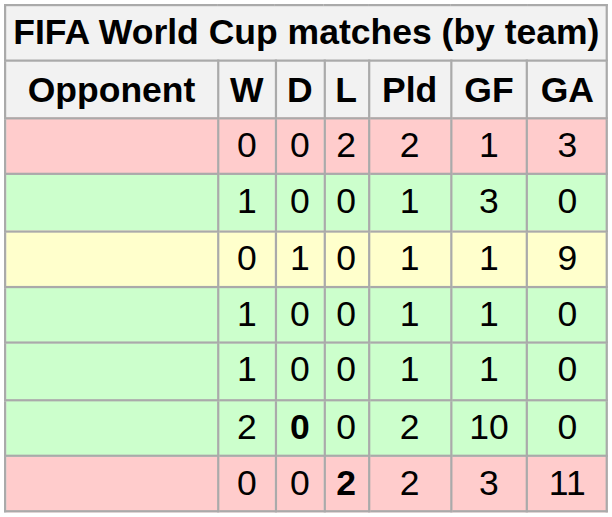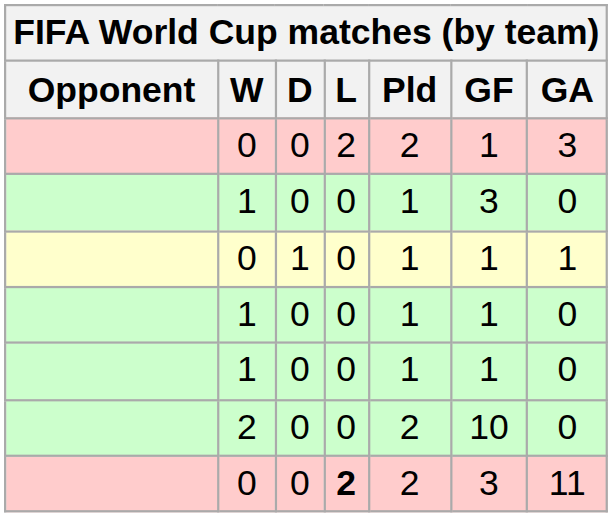row 5 | GA: 9 -> 1
row 8 | D: bold -> normal
